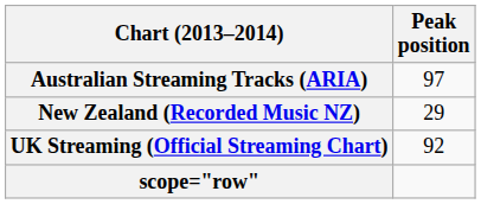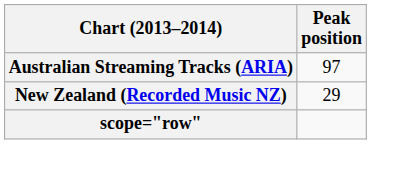- row: UK Streaming (Official Streaming Chart) | 92
